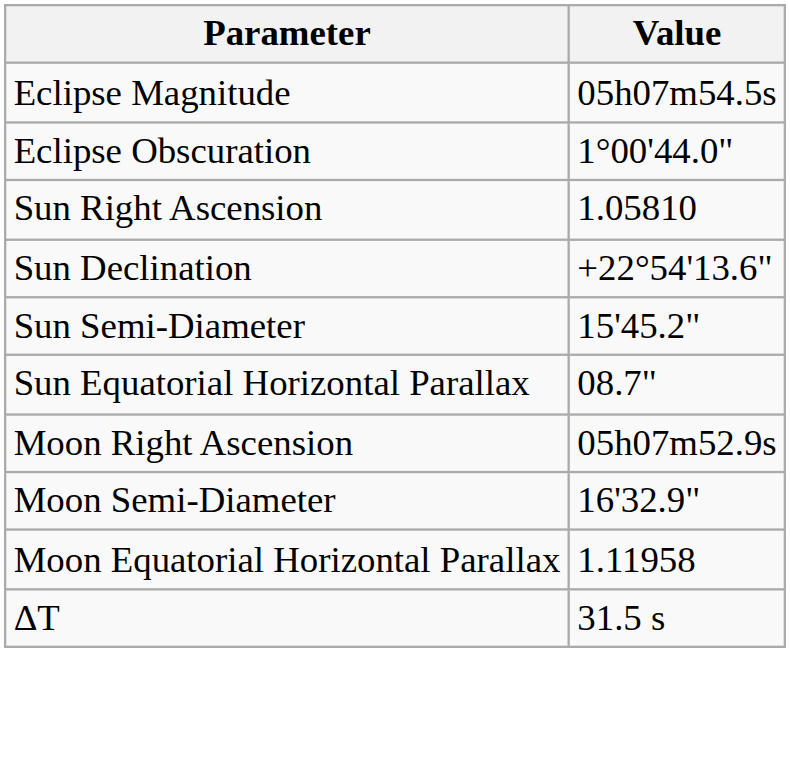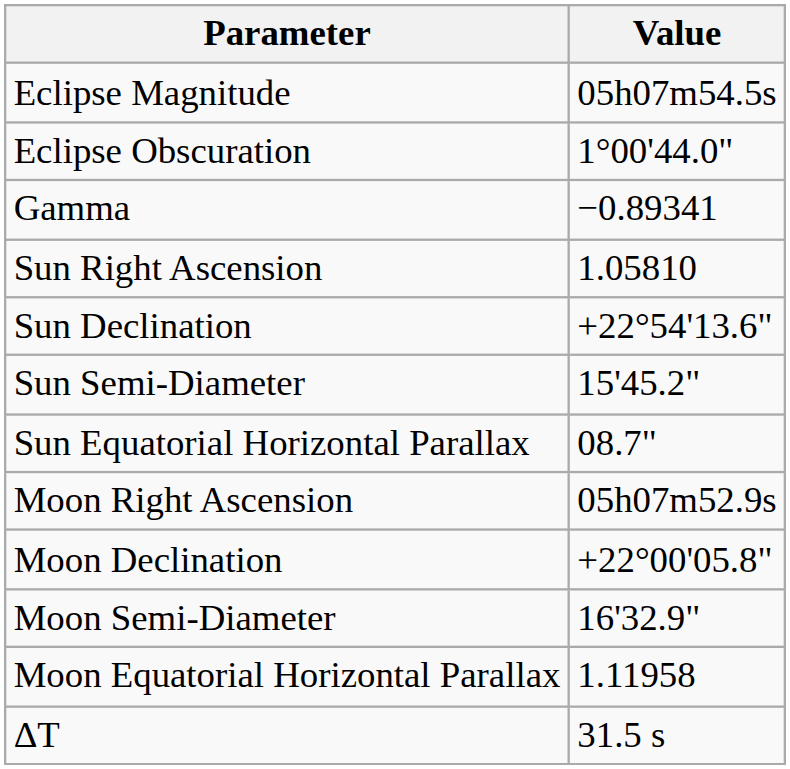+ row: Gamma | −0.89341
+ row: Moon Declination | +22°00'05.8"
